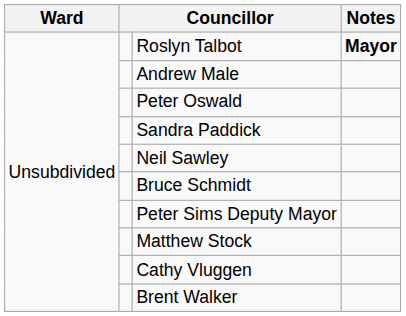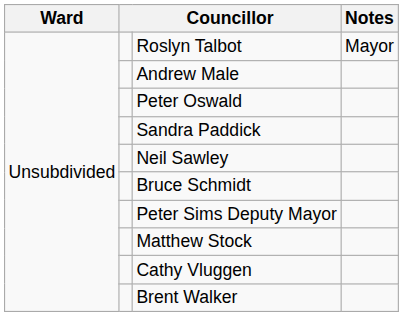Roslyn Talbot | Notes: bold -> normal
